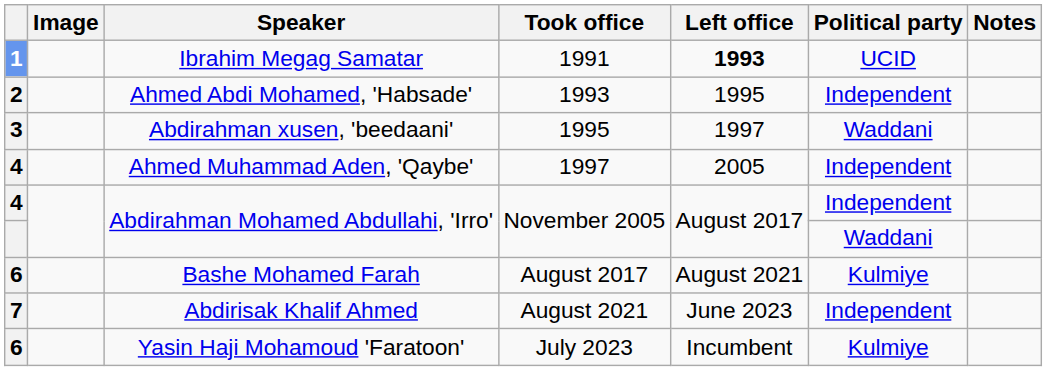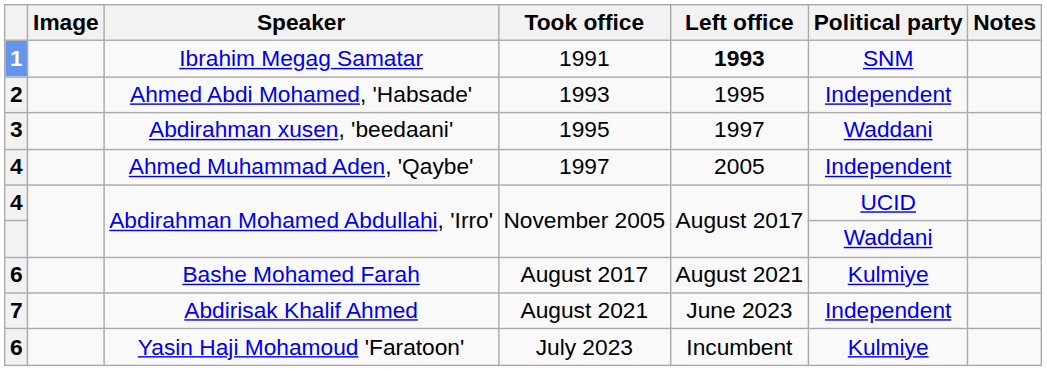Ibrahim Megag Samatar | Political party: UCID -> SNM
4 / Abdirahman Mohamed Abdullahi, 'Irro' | Political party: Independent -> UCID
